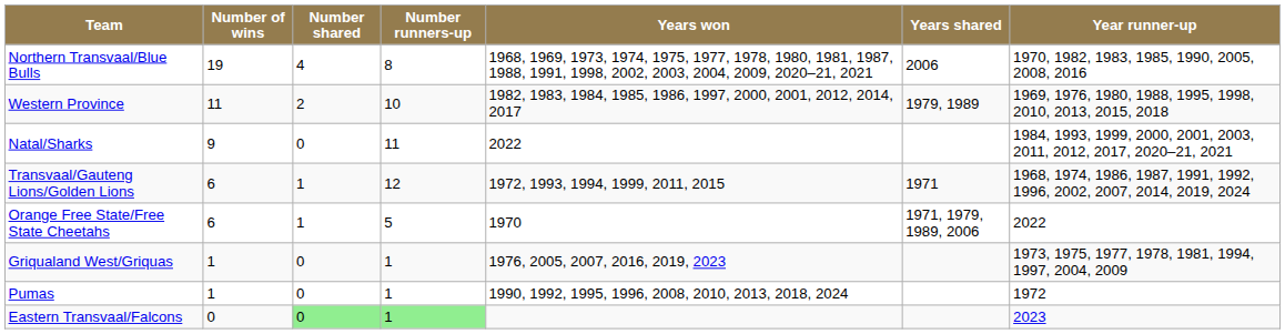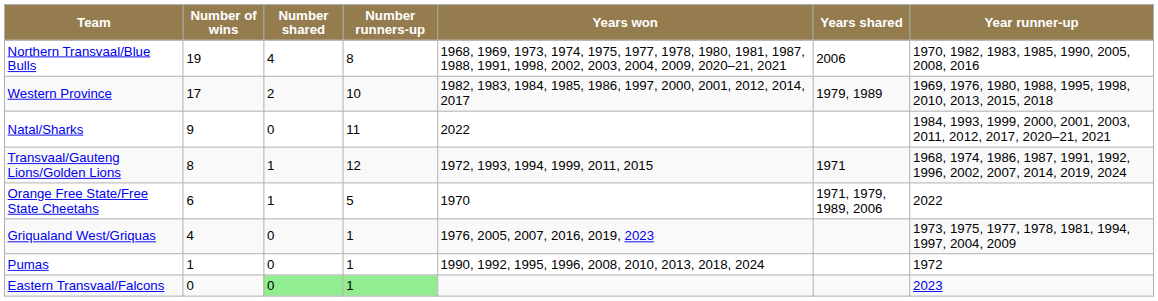Western Province | Number of wins: 11 -> 17
Transvaal/Gauteng Lions/Golden Lions | Number of wins: 6 -> 8
Griqualand West/Griquas | Number of wins: 1 -> 4
